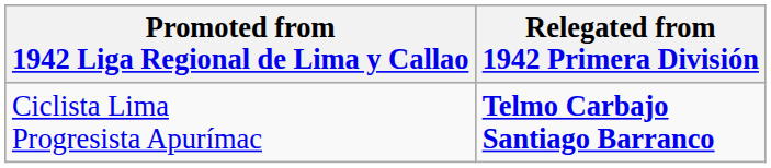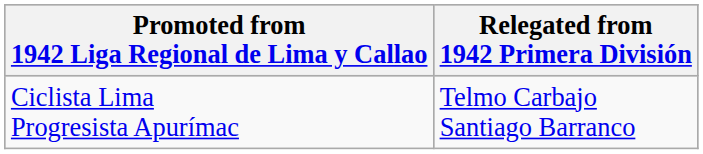Ciclista Lima Progresista Apurímac | Relegated from 1942 Primera División: bold -> normal
